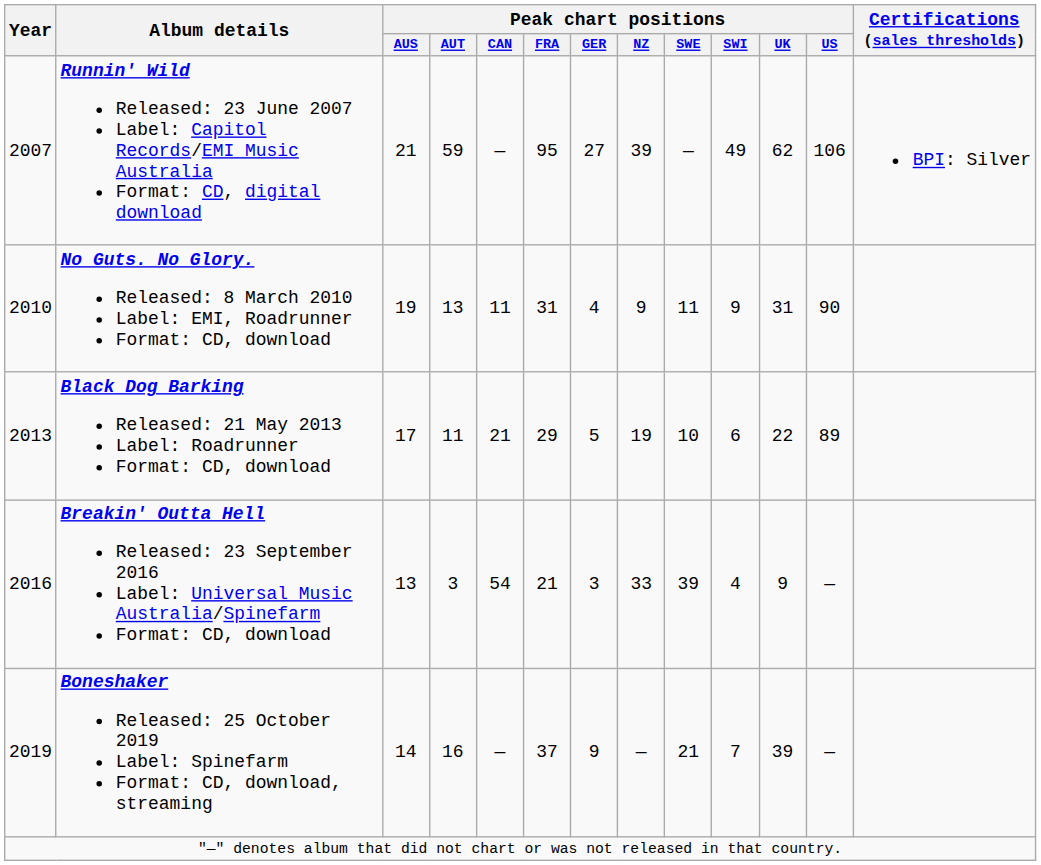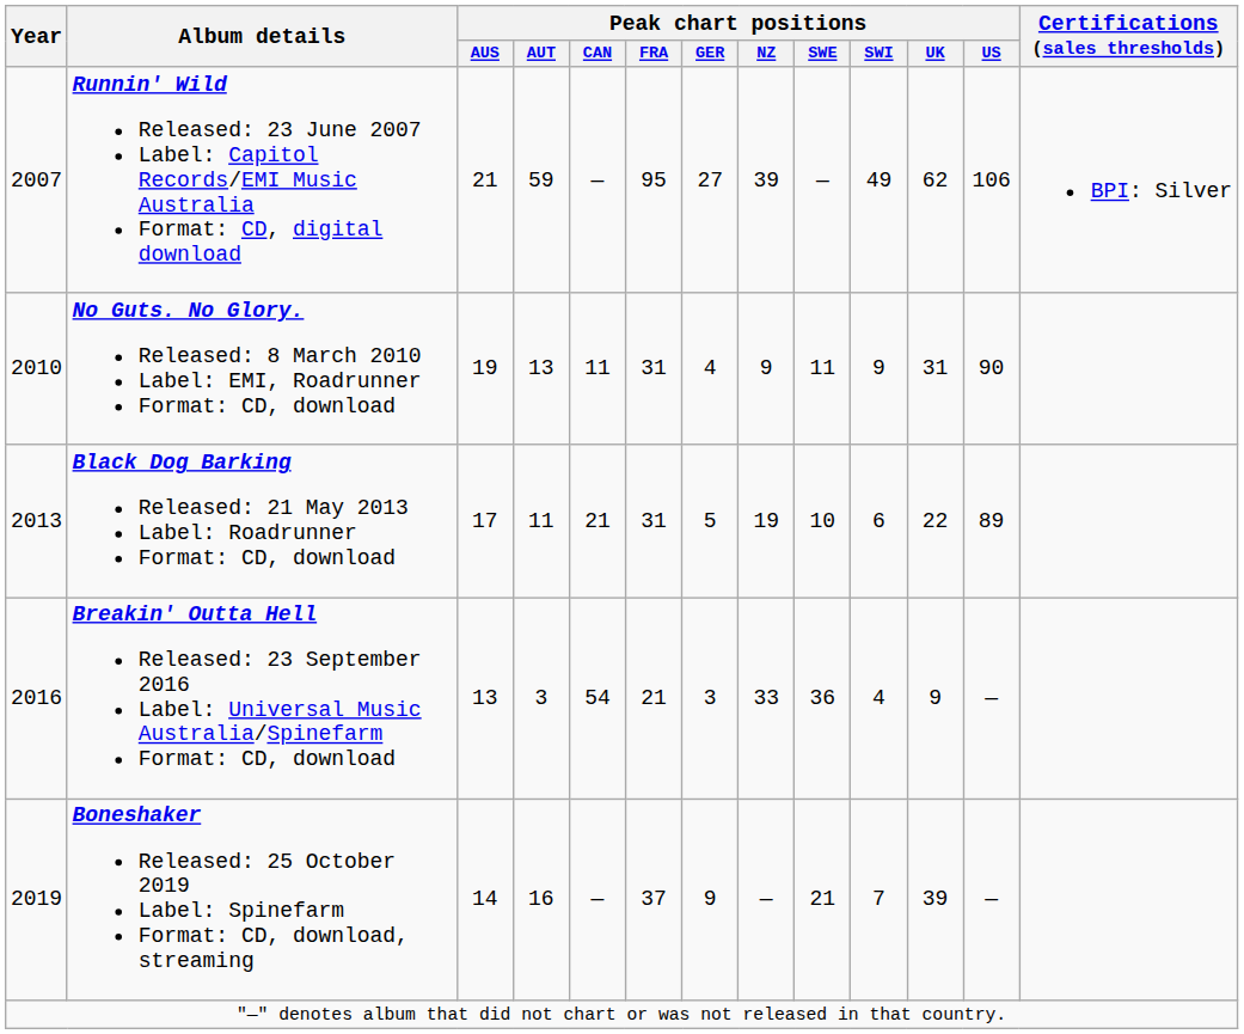row 5 | Peak chart positions / FRA: 29 -> 31
row 6 | Peak chart positions / SWE: 39 -> 36
